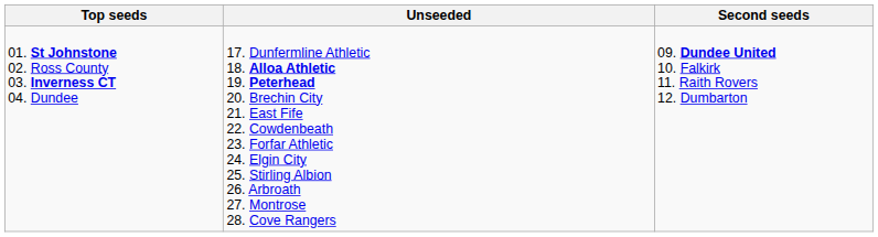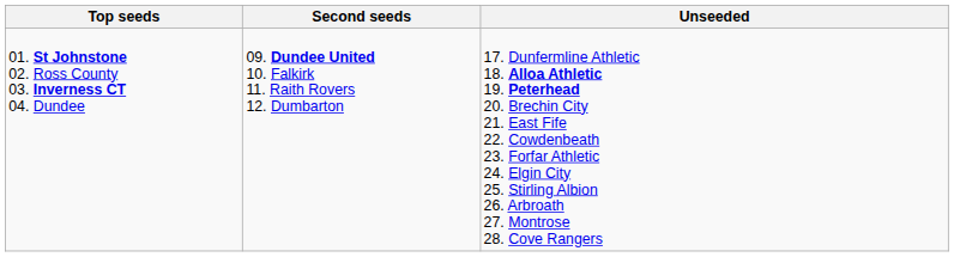columns swapped: Second seeds <-> Unseeded
